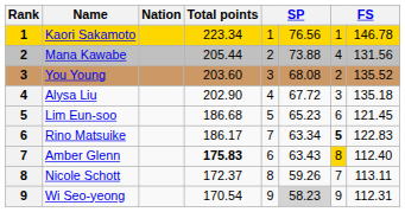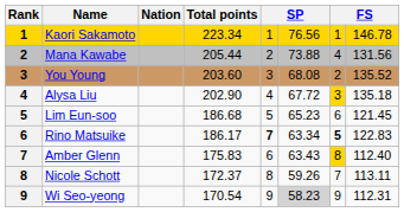Alysa Liu | column 7: no background -> gold background
Rino Matsuike | column 5: normal -> bold
Amber Glenn | Total points: bold -> normal
